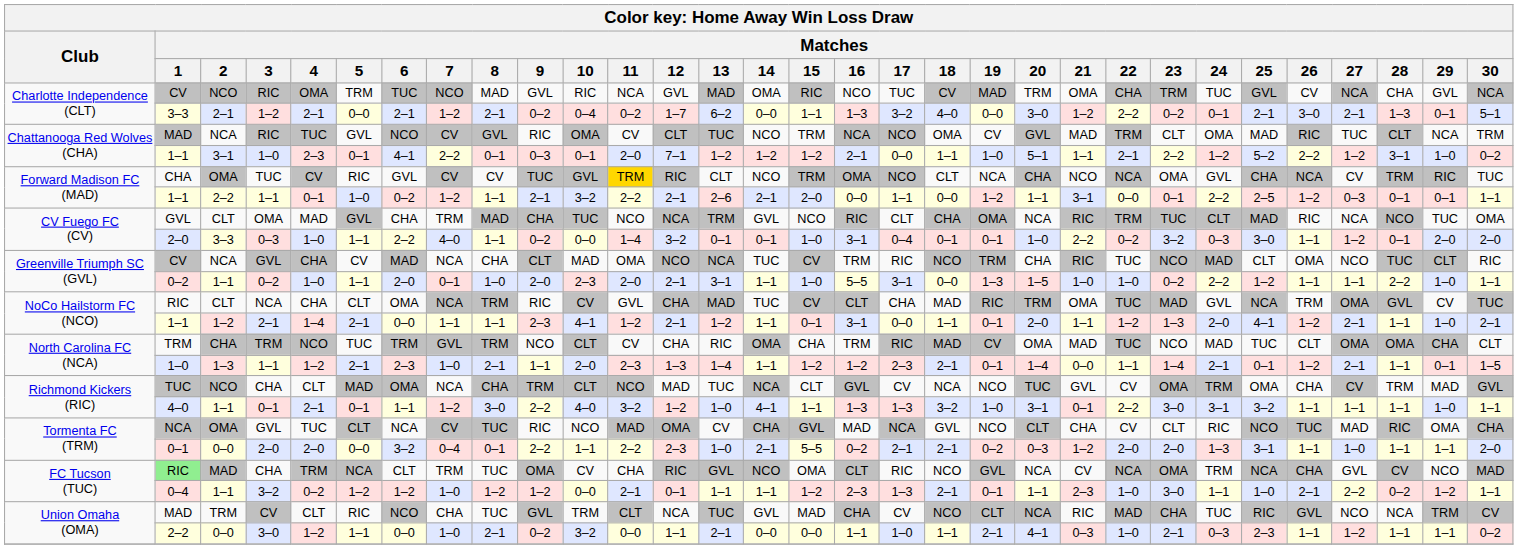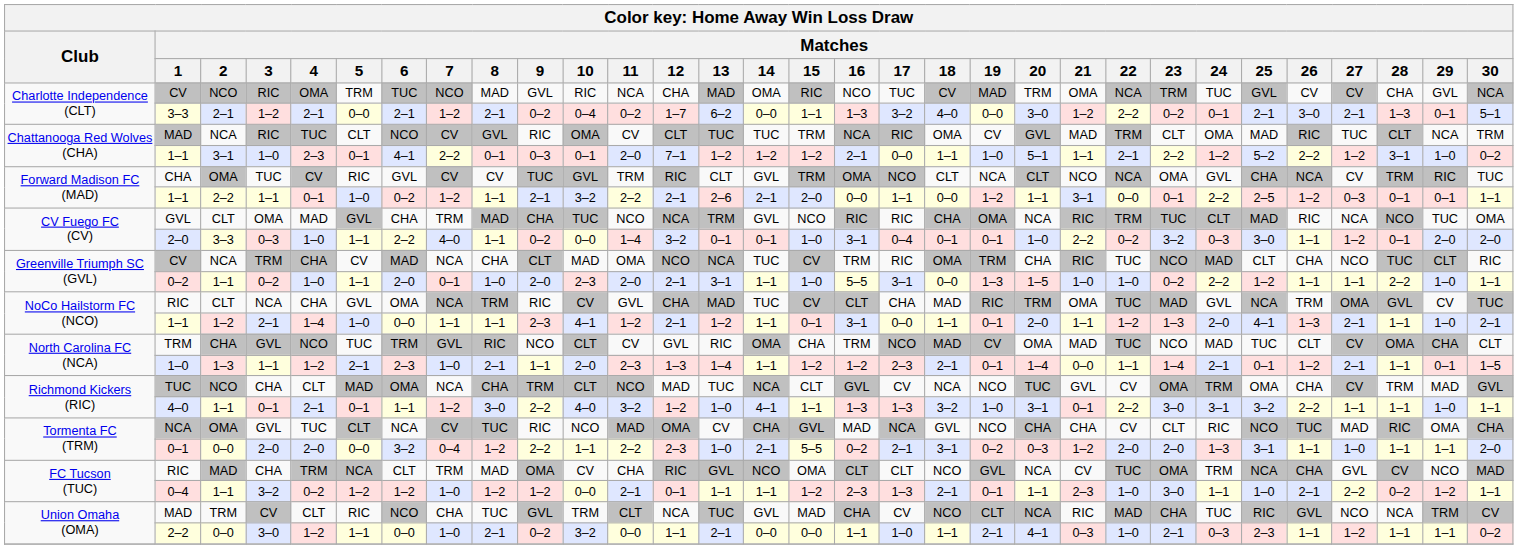row 4 | Matches / 12: GVL -> CHA
row 4 | Matches / 22: CHA -> NCA
row 4 | Matches / 27: NCA -> CV
row 6 | Matches / 5: GVL -> CLT
row 6 | Matches / 14: NCO -> TUC
row 6 | Matches / 17: NCO -> RIC
row 8 | Matches / 11: gold background -> no background
row 8 | Matches / 14: NCO -> GVL
row 8 | Matches / 20: CHA -> CLT
row 10 | Matches / 17: CLT -> RIC
row 12 | Matches / 3: GVL -> TRM
row 12 | Matches / 18: NCO -> OMA
row 12 | Matches / 26: OMA -> CHA
row 14 | Matches / 5: CLT -> GVL
row 15 | Matches / 5: 2–1 -> 1–0
row 15 | Matches / 26: 1–2 -> 1–3
row 16 | Matches / 3: TRM -> GVL
row 16 | Matches / 8: TRM -> RIC
row 16 | Matches / 12: CHA -> GVL
row 16 | Matches / 17: RIC -> NCO
row 16 | Matches / 27: OMA -> CV
row 19 | Matches / 26: 1–1 -> 2–2
row 20 | Matches / 20: CLT -> CHA
row 21 | Matches / 8: 0–1 -> 1–2
row 21 | Matches / 18: 2–1 -> 3–1
row 22 | Matches / 1: lightgreen background -> no background
row 22 | Matches / 8: TUC -> MAD
row 22 | Matches / 17: RIC -> CLT
row 22 | Matches / 22: NCA -> TUC
